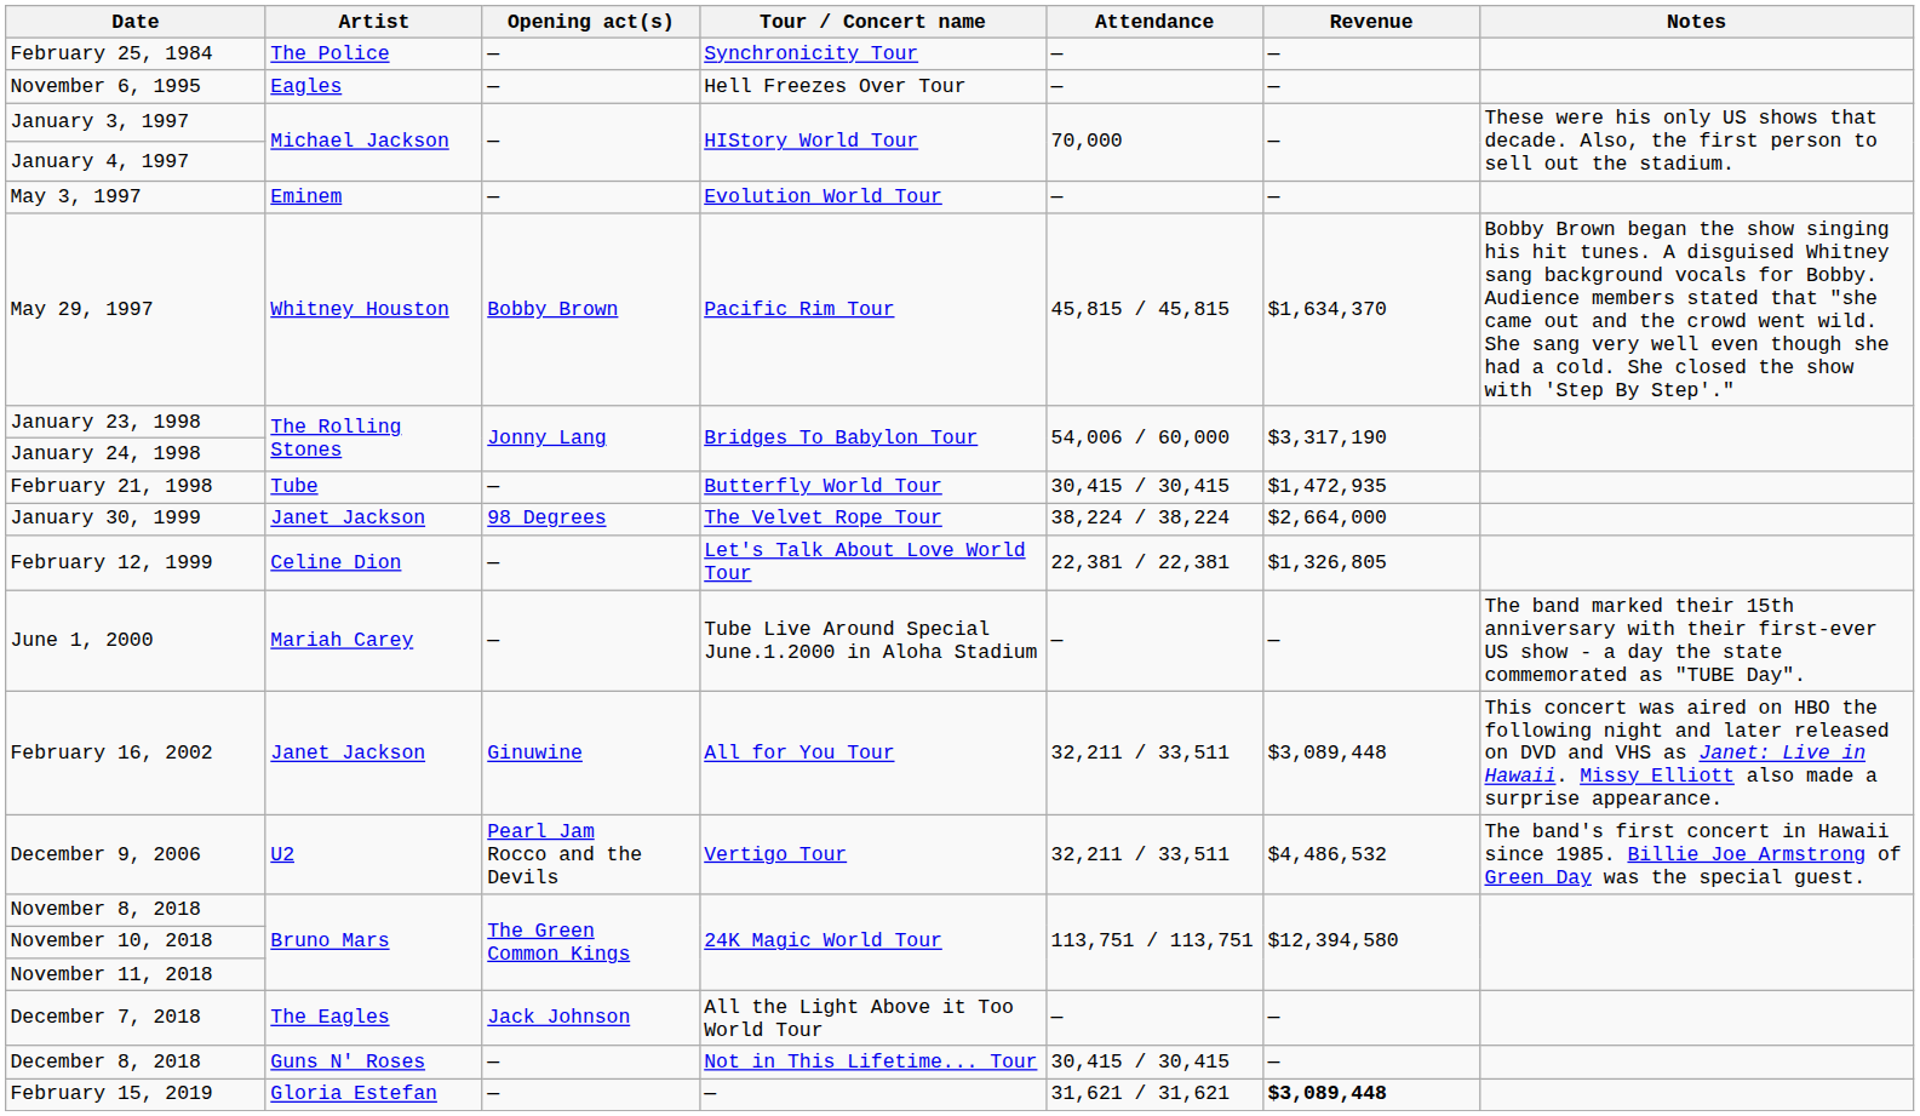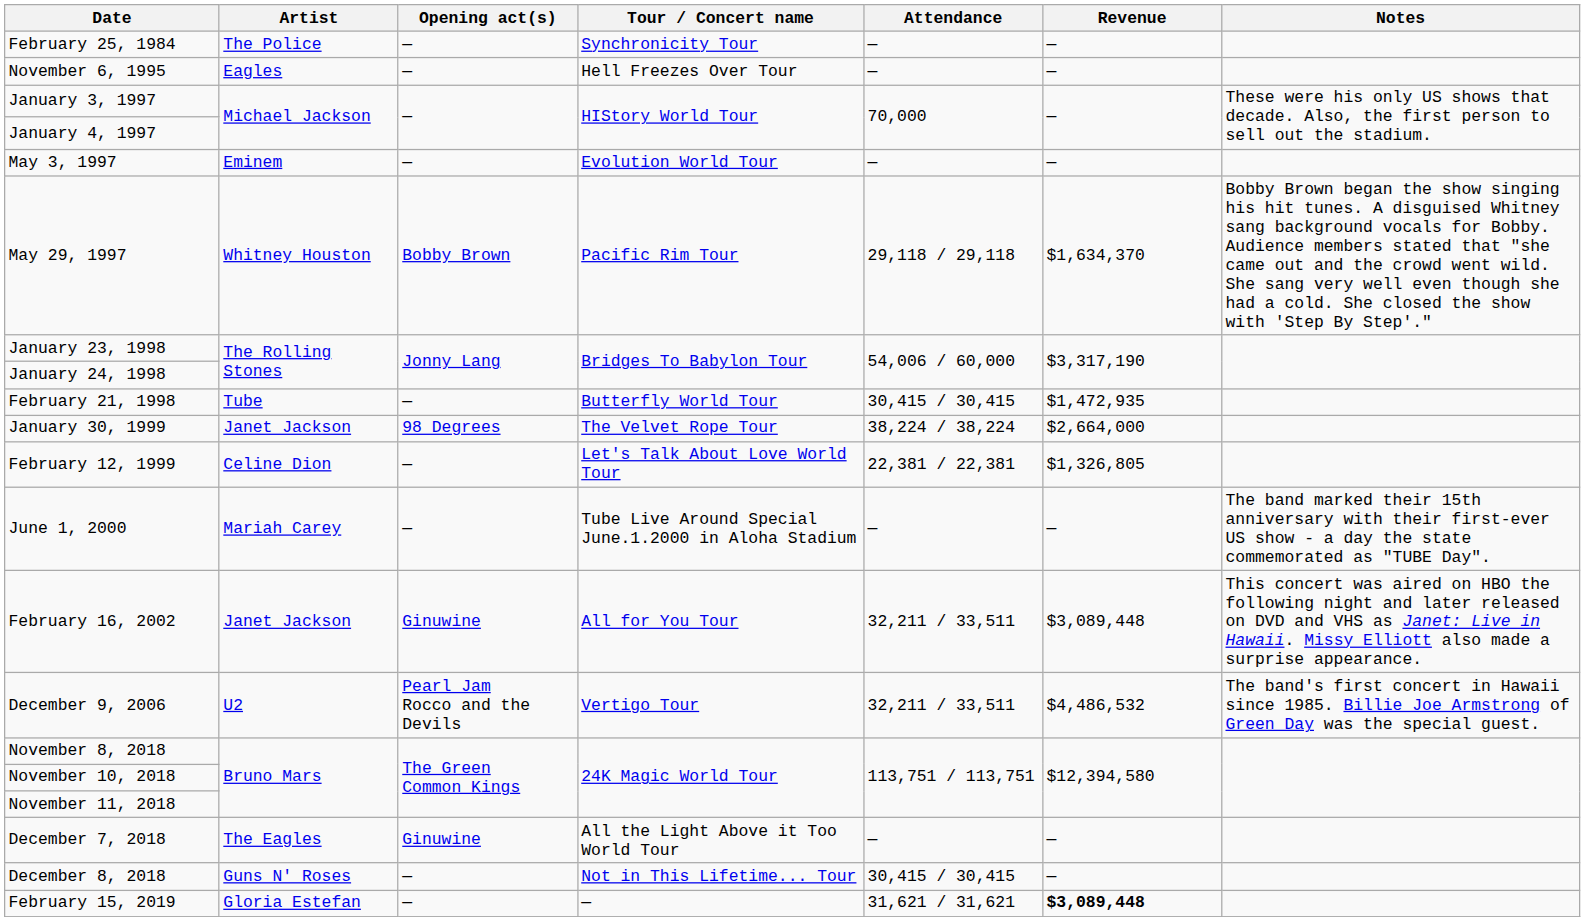May 29, 1997 | Attendance: 45,815 / 45,815 -> 29,118 / 29,118
December 7, 2018 | Opening act(s): Jack Johnson -> Ginuwine
